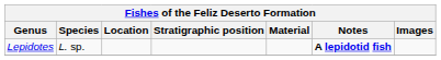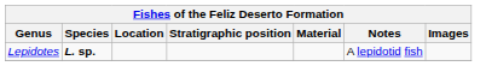Lepidotes | Species: normal -> bold
Lepidotes | Notes: bold -> normal
